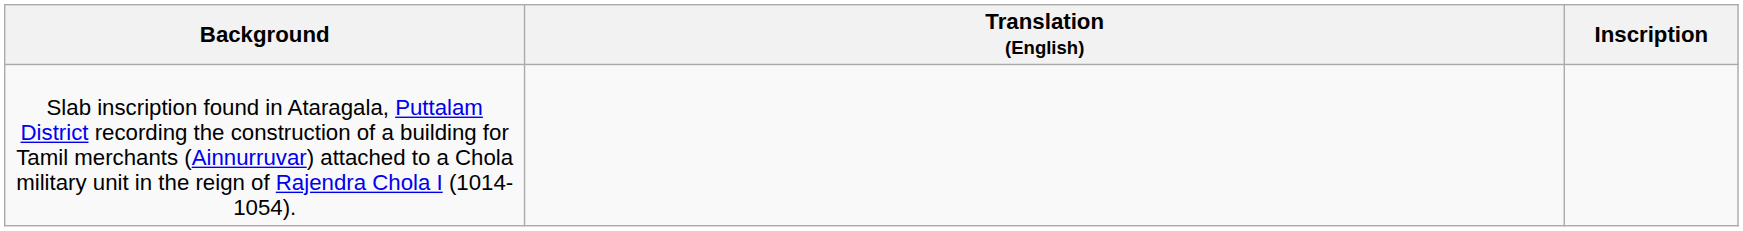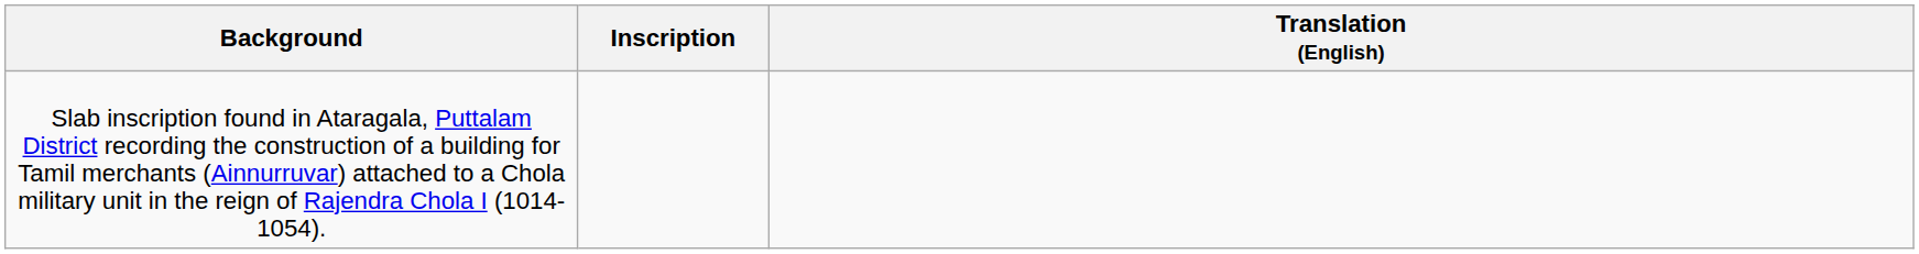columns swapped: Translation (English) <-> Inscription
